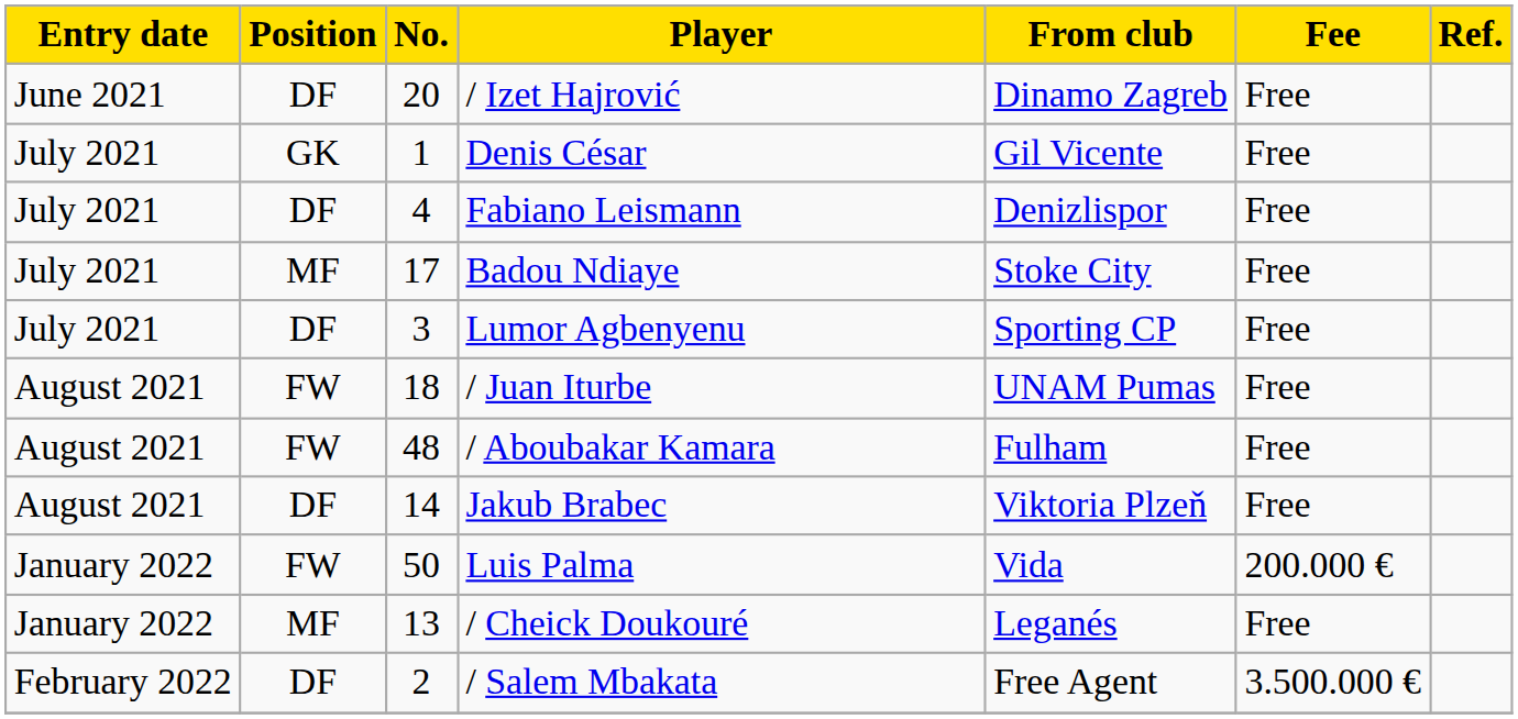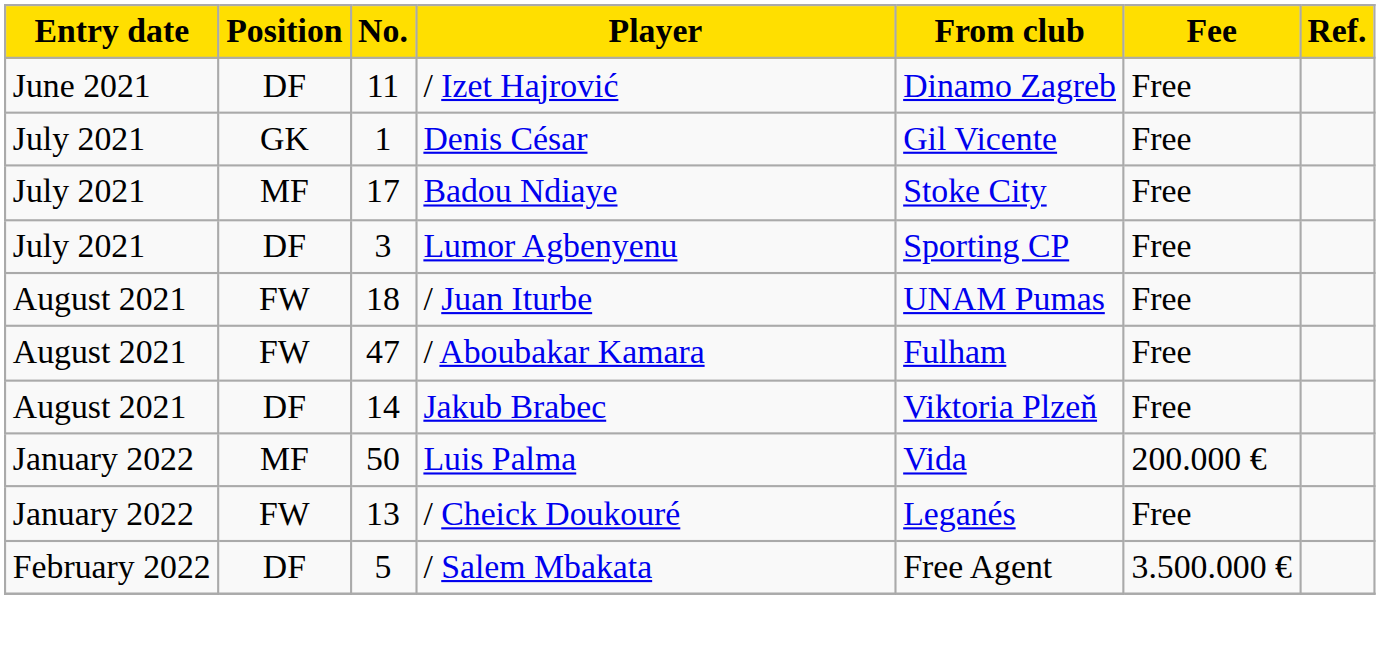/ Izet Hajrović | No.: 20 -> 11
- row: July 2021 | DF | 4 | Fabiano Leismann | Denizlispor | Free
/ Aboubakar Kamara | No.: 48 -> 47
Luis Palma | Position: FW -> MF
/ Cheick Doukouré | Position: MF -> FW
/ Salem Mbakata | No.: 2 -> 5
